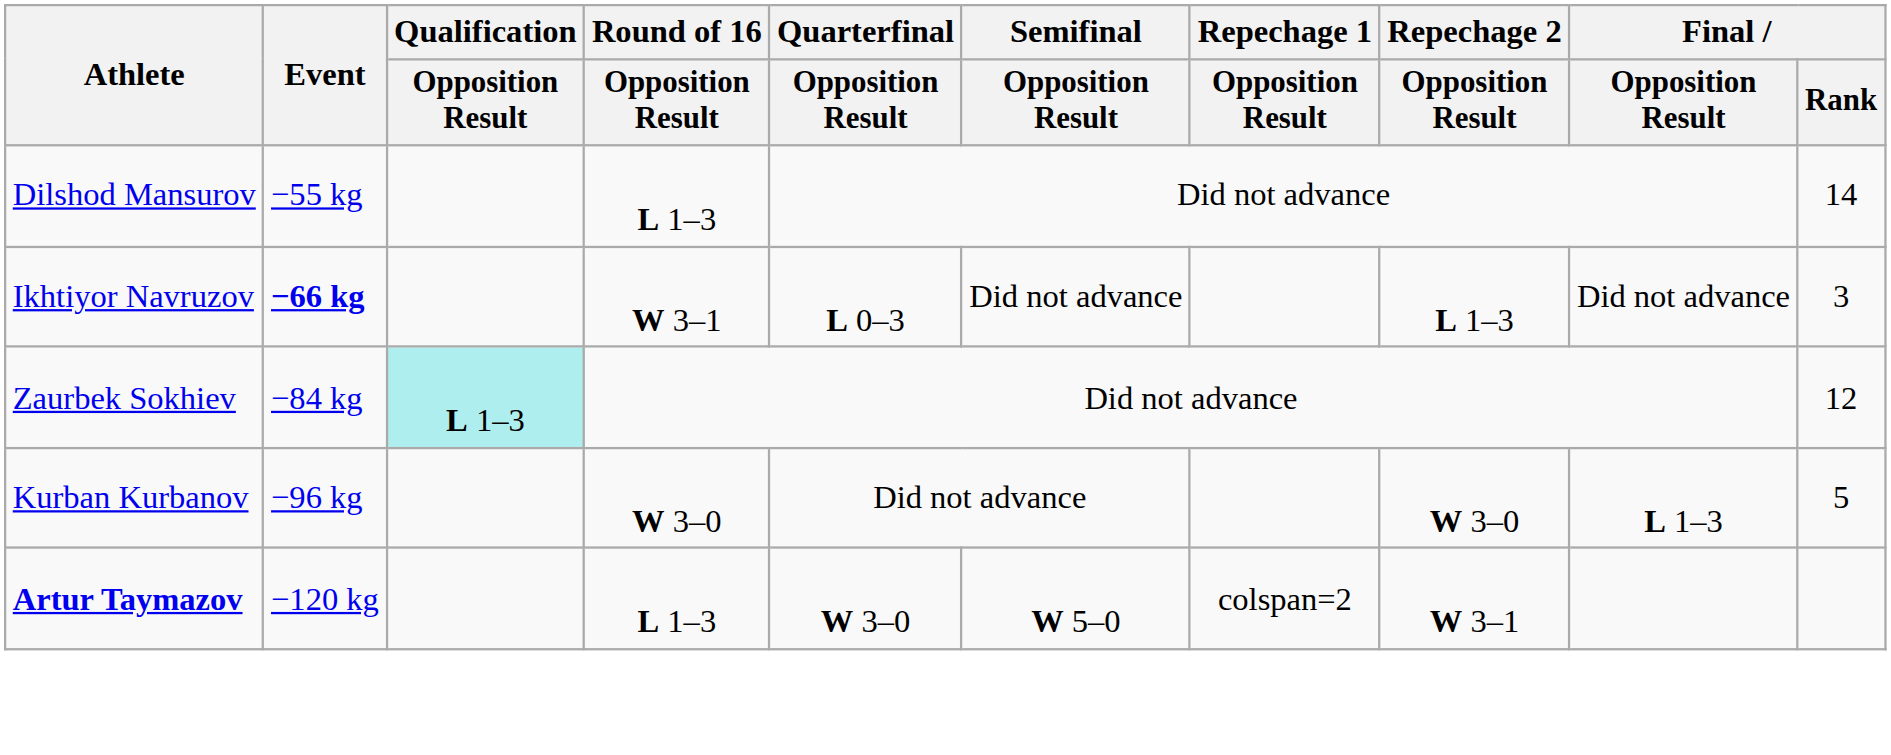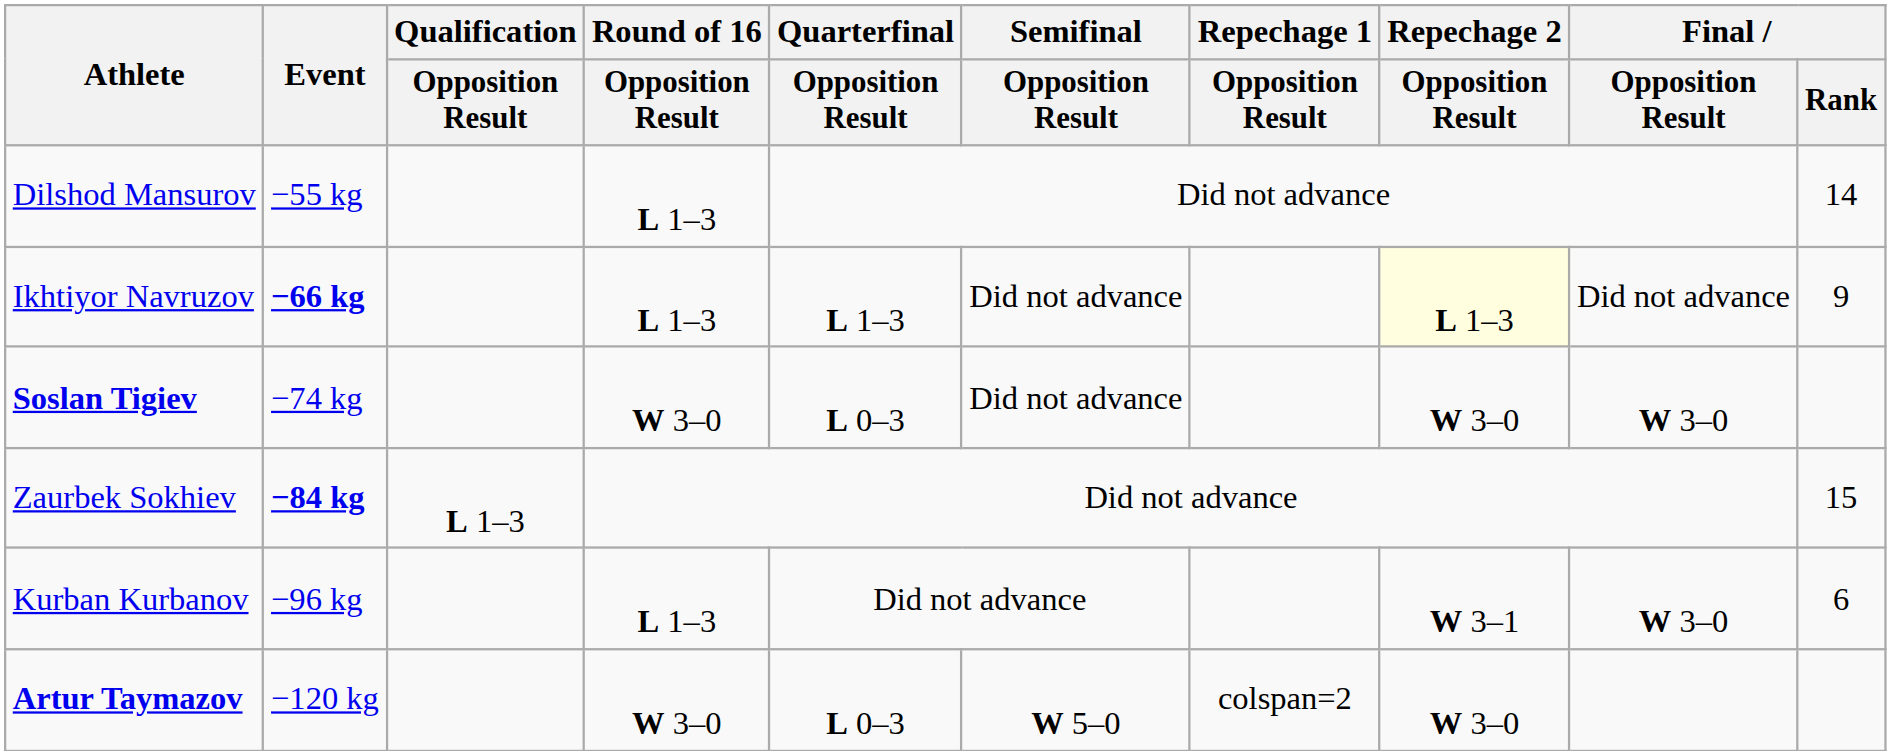Ikhtiyor Navruzov | Round of 16 / Opposition Result: W 3–1 -> L 1–3
Ikhtiyor Navruzov | Quarterfinal / Opposition Result: L 0–3 -> L 1–3
Ikhtiyor Navruzov | Repechage 2 / Opposition Result: no background -> lightyellow background
Ikhtiyor Navruzov | Final / Rank: 3 -> 9
+ row: Soslan Tigiev | −74 kg | W 3–0 | L 0–3 | Did not advance | W 3–0 | W 3–0
Zaurbek Sokhiev | Event: normal -> bold
Zaurbek Sokhiev | Qualification / Opposition Result: paleturquoise background -> no background
Zaurbek Sokhiev | Final / Rank: 12 -> 15
Kurban Kurbanov | Round of 16 / Opposition Result: W 3–0 -> L 1–3
Kurban Kurbanov | Repechage 2 / Opposition Result: W 3–0 -> W 3–1
Kurban Kurbanov | Final / Opposition Result: L 1–3 -> W 3–0
Kurban Kurbanov | Final / Rank: 5 -> 6
Artur Taymazov | Round of 16 / Opposition Result: L 1–3 -> W 3–0
Artur Taymazov | Quarterfinal / Opposition Result: W 3–0 -> L 0–3
Artur Taymazov | Repechage 2 / Opposition Result: W 3–1 -> W 3–0
